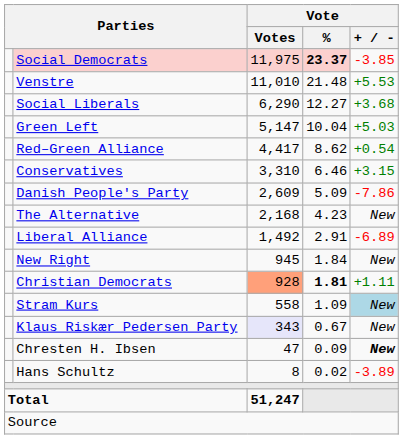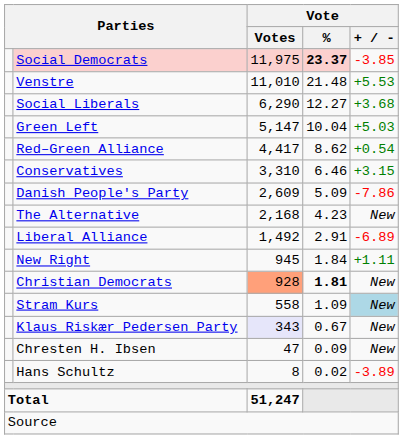New Right | Vote / + / -: New -> +1.11
Christian Democrats | Vote / + / -: +1.11 -> New
Chresten H. Ibsen | Vote / + / -: bold -> normal
